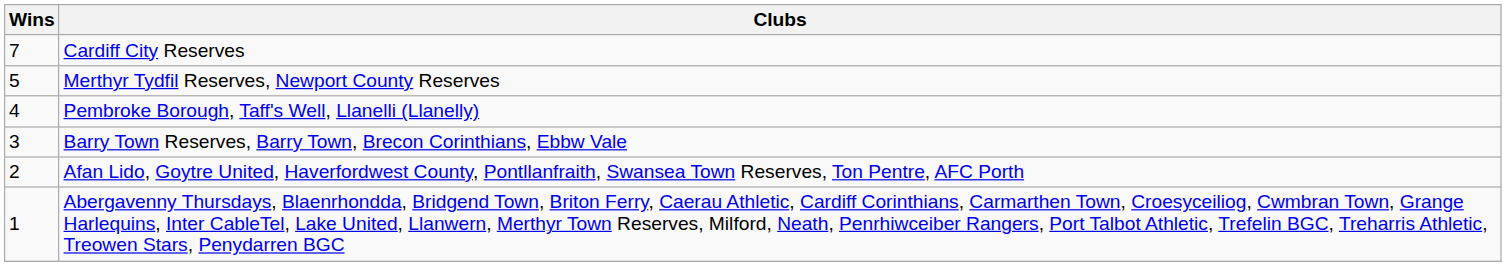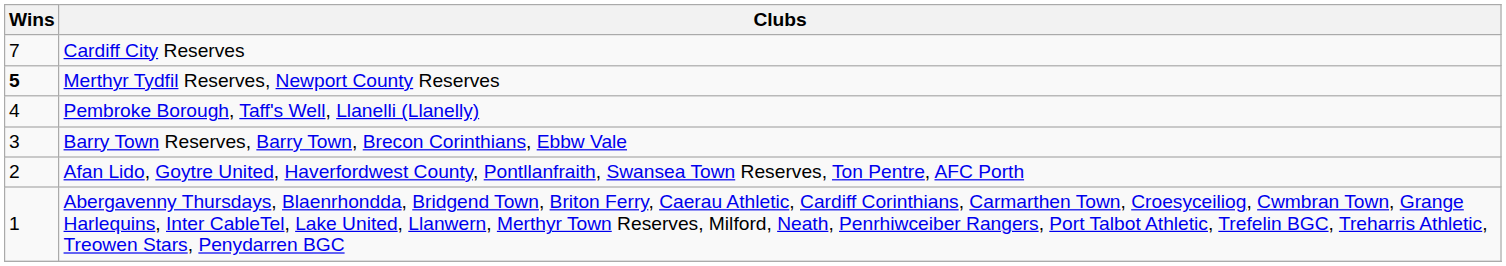Merthyr Tydfil Reserves, Newport County Reserves | Wins: normal -> bold
